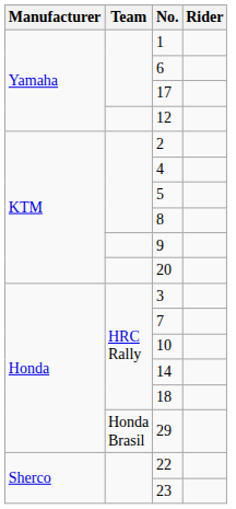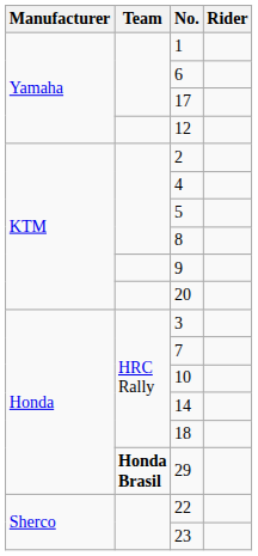29 | Team: normal -> bold
